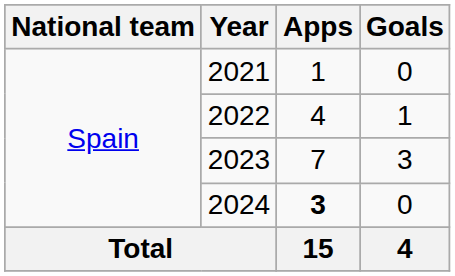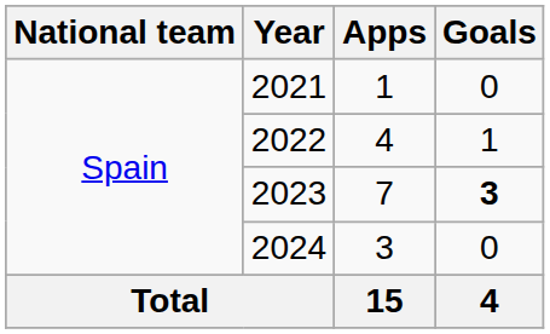2023 | Goals: normal -> bold
2024 | Apps: bold -> normal
